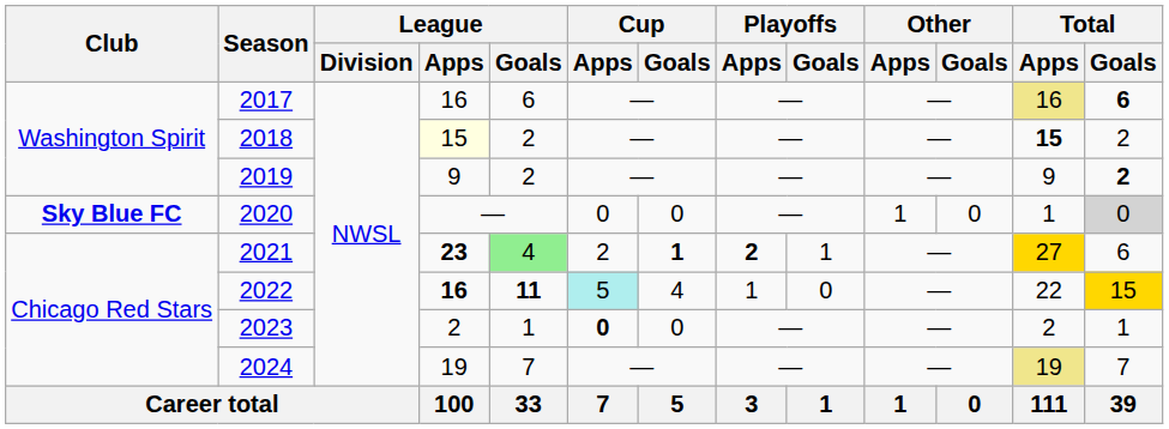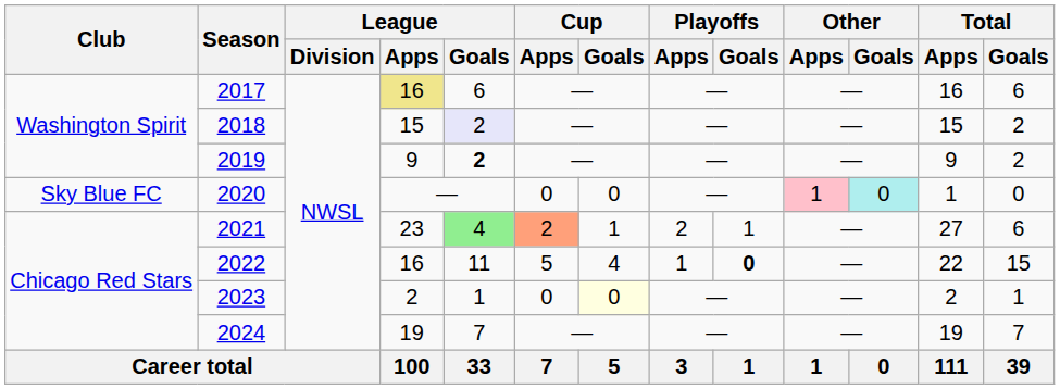2017 | League / Apps: no background -> khaki background
2017 | Total / Apps: khaki background -> no background
2017 | Total / Goals: bold -> normal
2018 | League / Apps: lightyellow background -> no background
2018 | League / Goals: no background -> lavender background
2018 | Total / Apps: bold -> normal
2019 | League / Goals: normal -> bold
2019 | Total / Goals: bold -> normal
2020 | Club: bold -> normal
2020 | Other / Apps: no background -> pink background
2020 | Other / Goals: no background -> paleturquoise background
2020 | Total / Goals: lightgrey background -> no background
2021 | League / Apps: bold -> normal
2021 | Cup / Apps: no background -> lightsalmon background
2021 | Cup / Goals: bold -> normal
2021 | Playoffs / Apps: bold -> normal
2021 | Total / Apps: gold background -> no background
2022 | League / Apps: bold -> normal
2022 | League / Goals: bold -> normal
2022 | Cup / Apps: paleturquoise background -> no background
2022 | Playoffs / Goals: normal -> bold
2022 | Total / Goals: gold background -> no background
2023 | Cup / Apps: bold -> normal
2023 | Cup / Goals: no background -> lightyellow background
2024 | Total / Apps: khaki background -> no background
